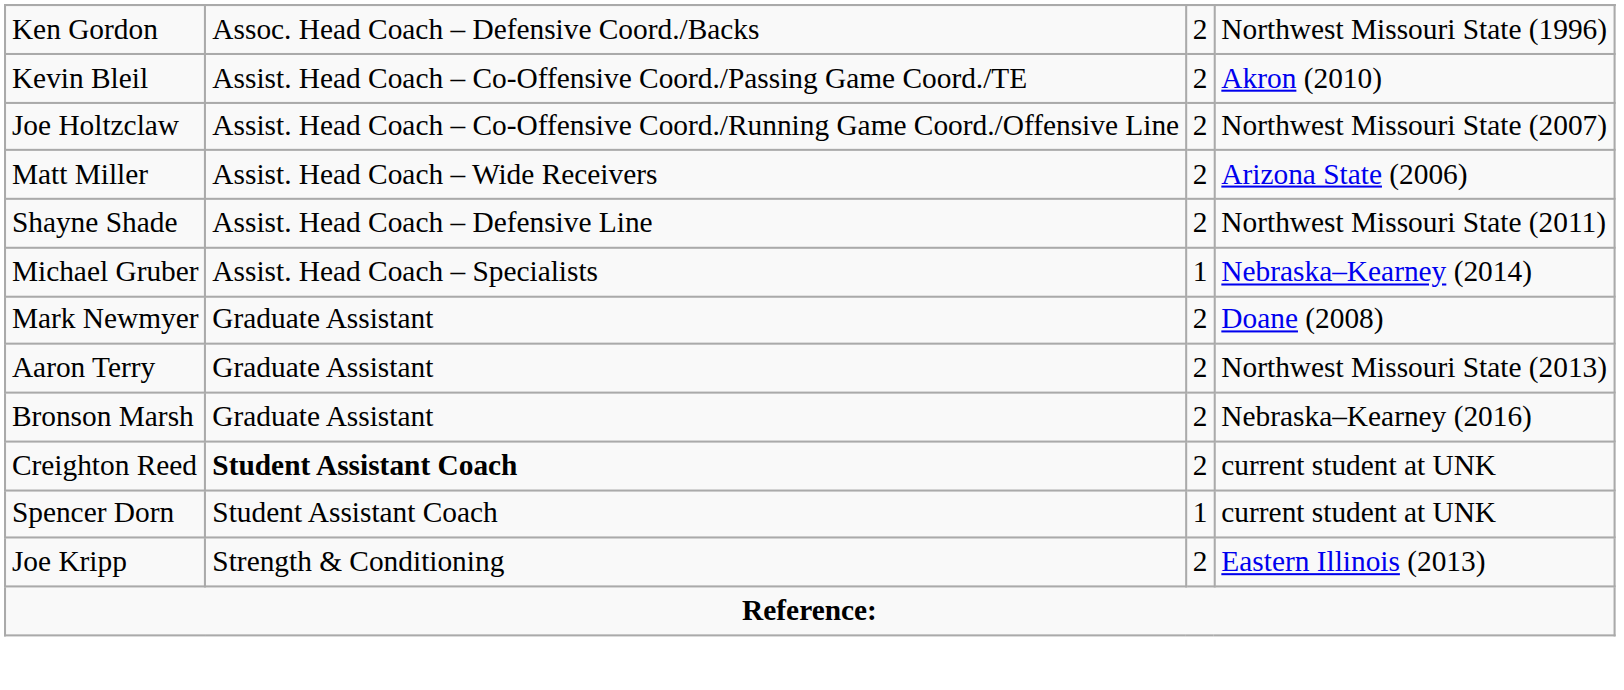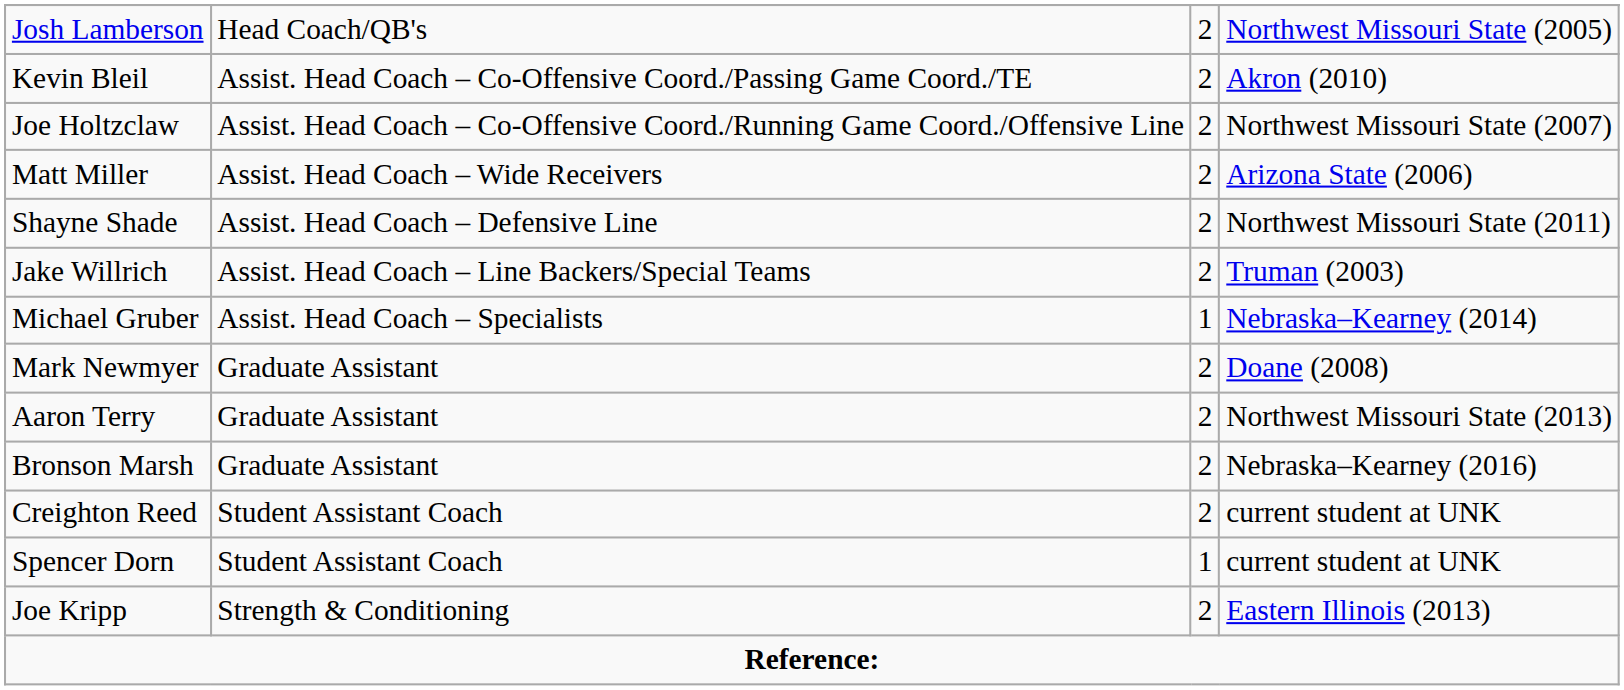+ row: Josh Lamberson | Head Coach/QB's | 2 | Northwest Missouri State (2005)
- row: Ken Gordon | Assoc. Head Coach – Defensive Coord./Backs | 2 | Northwest Missouri State (1996)
+ row: Jake Willrich | Assist. Head Coach – Line Backers/Special Teams | 2 | Truman (2003)
Creighton Reed | column 2: bold -> normal
